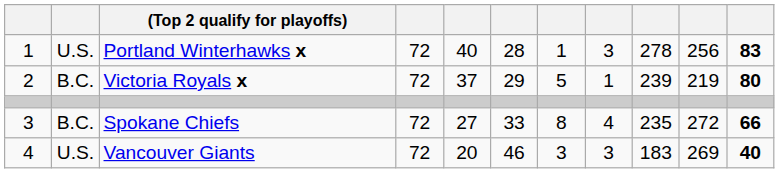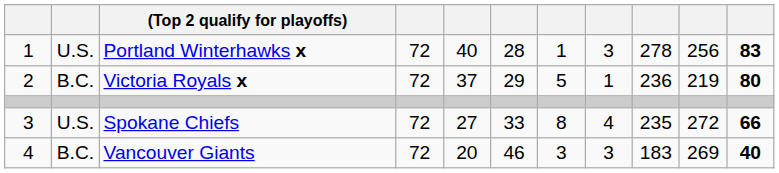Victoria Royals x | column 9: 239 -> 236
Spokane Chiefs | column 2: B.C. -> U.S.
Vancouver Giants | column 2: U.S. -> B.C.
